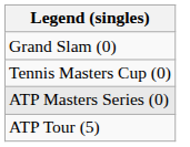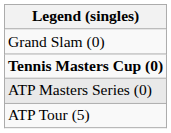row 3 | column 1: normal -> bold
